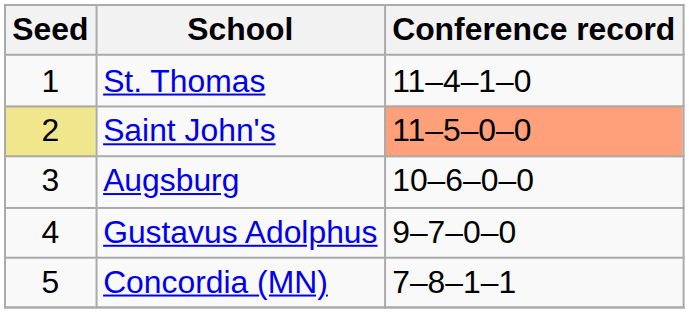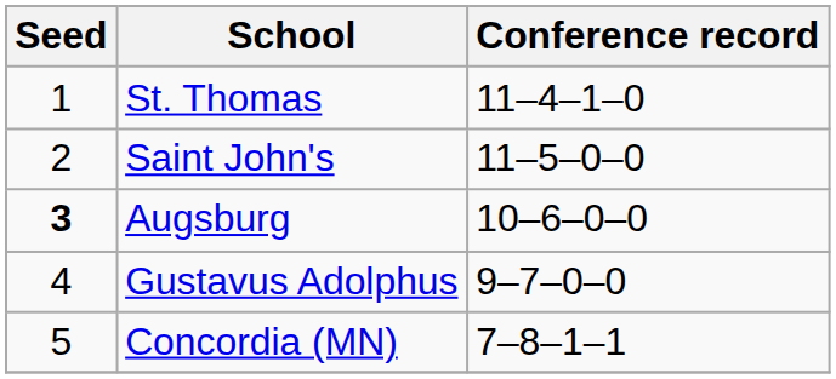Saint John's | Seed: khaki background -> no background
Saint John's | Conference record: lightsalmon background -> no background
Augsburg | Seed: normal -> bold
